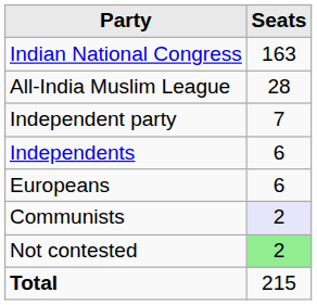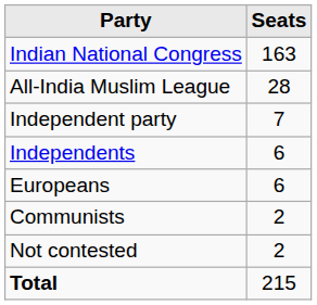Communists | Seats: lavender background -> no background
Not contested | Seats: lightgreen background -> no background
